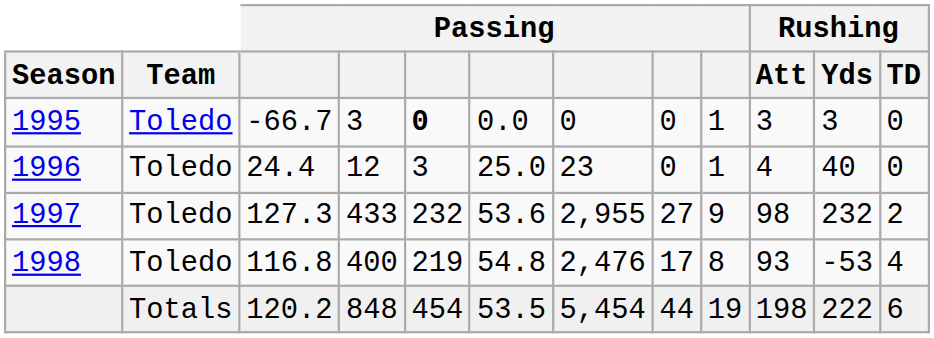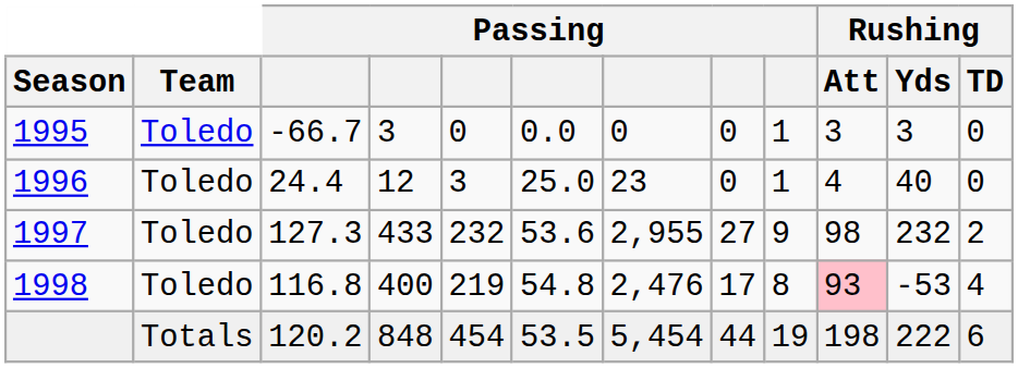1995 | column 5: bold -> normal
1998 | Rushing / Att: no background -> pink background
